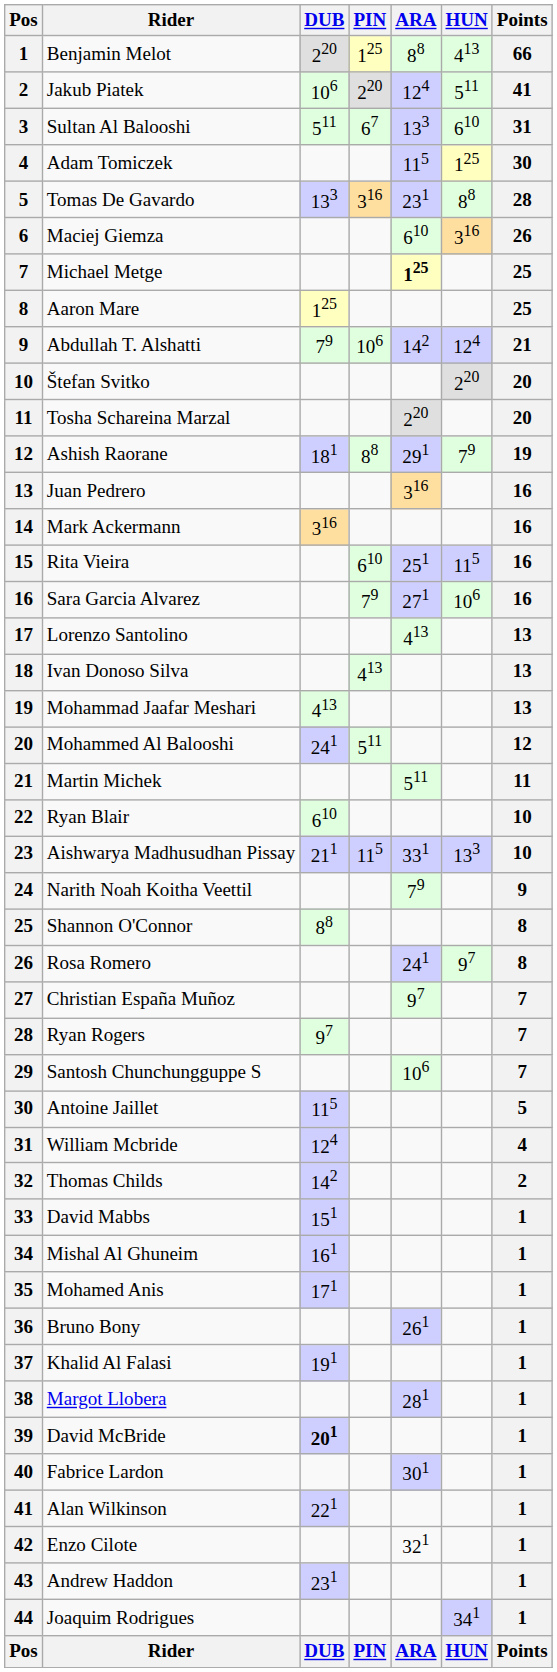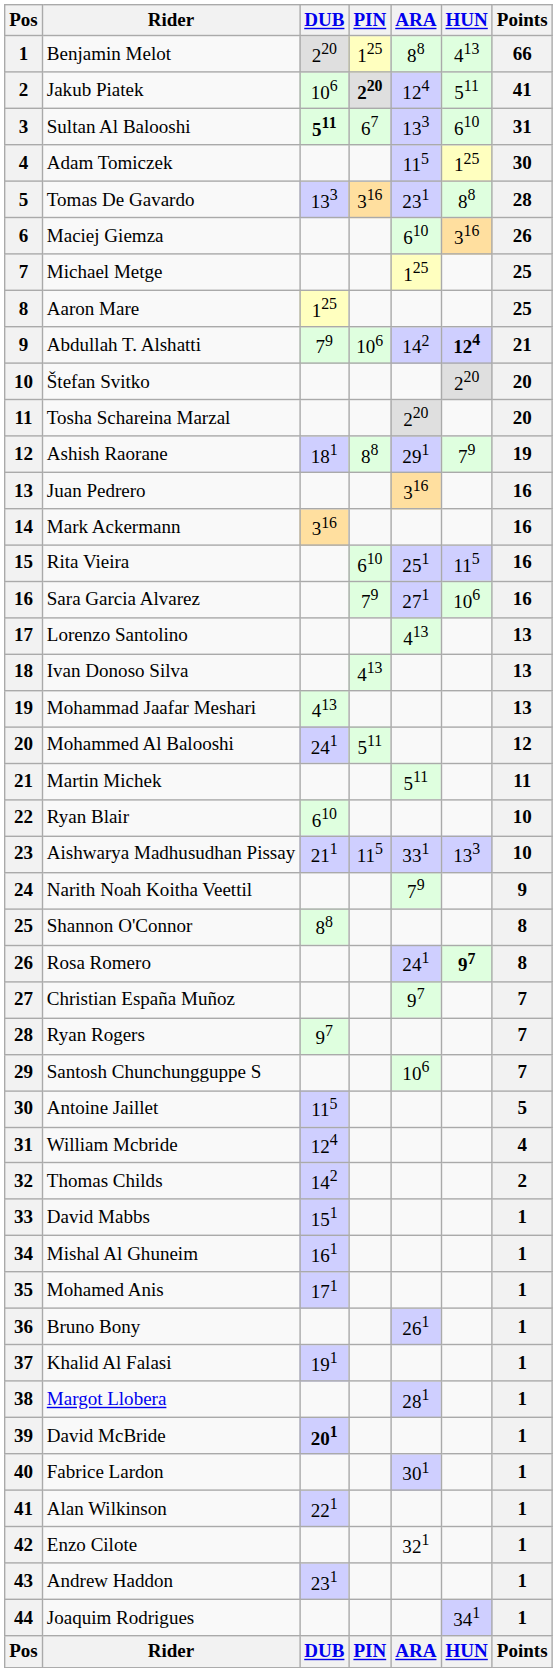Jakub Piatek | PIN: normal -> bold
Sultan Al Balooshi | DUB: normal -> bold
Michael Metge | ARA: bold -> normal
Abdullah T. Alshatti | HUN: normal -> bold
Rosa Romero | HUN: normal -> bold
